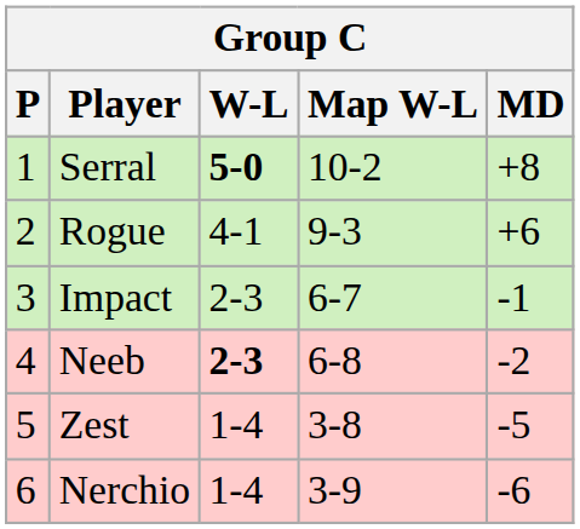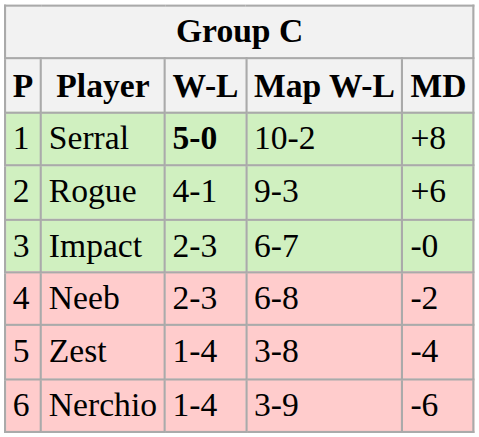Impact | MD: -1 -> -0
Neeb | W-L: bold -> normal
Zest | MD: -5 -> -4
